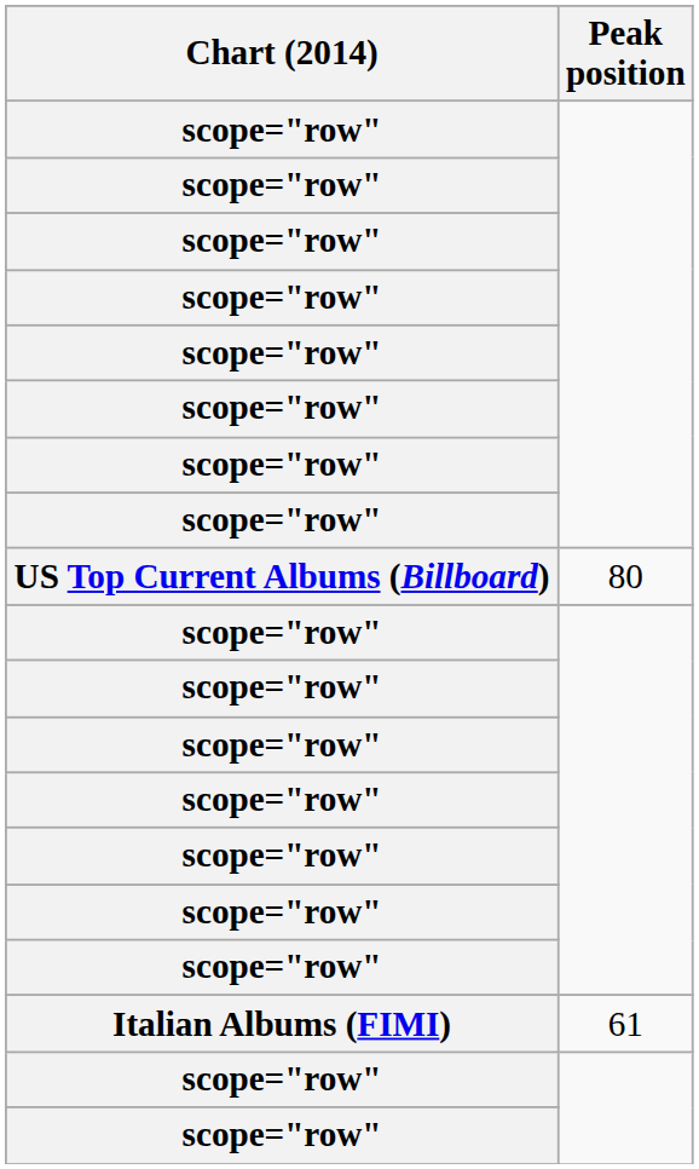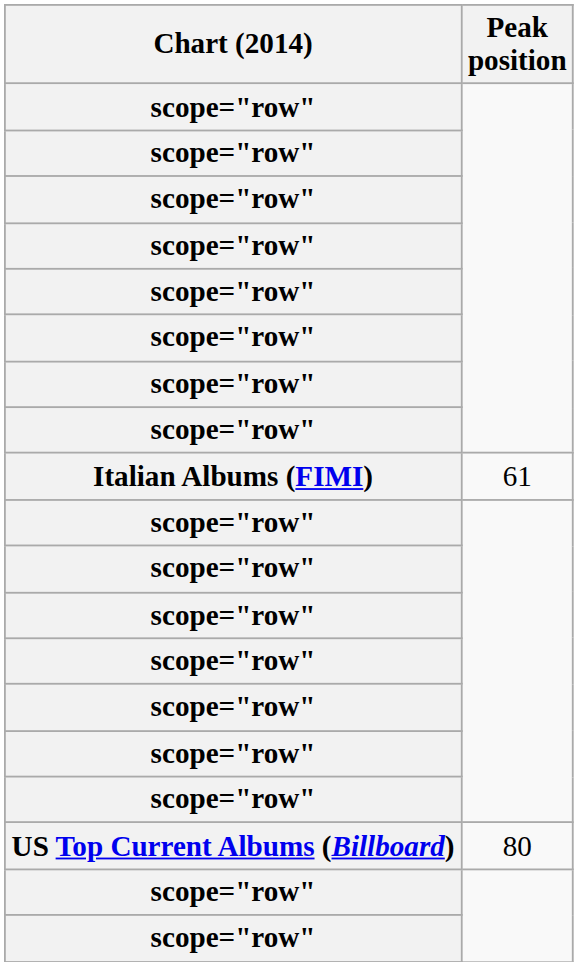rows swapped: Italian Albums (FIMI) <-> US Top Current Albums (Billboard)
